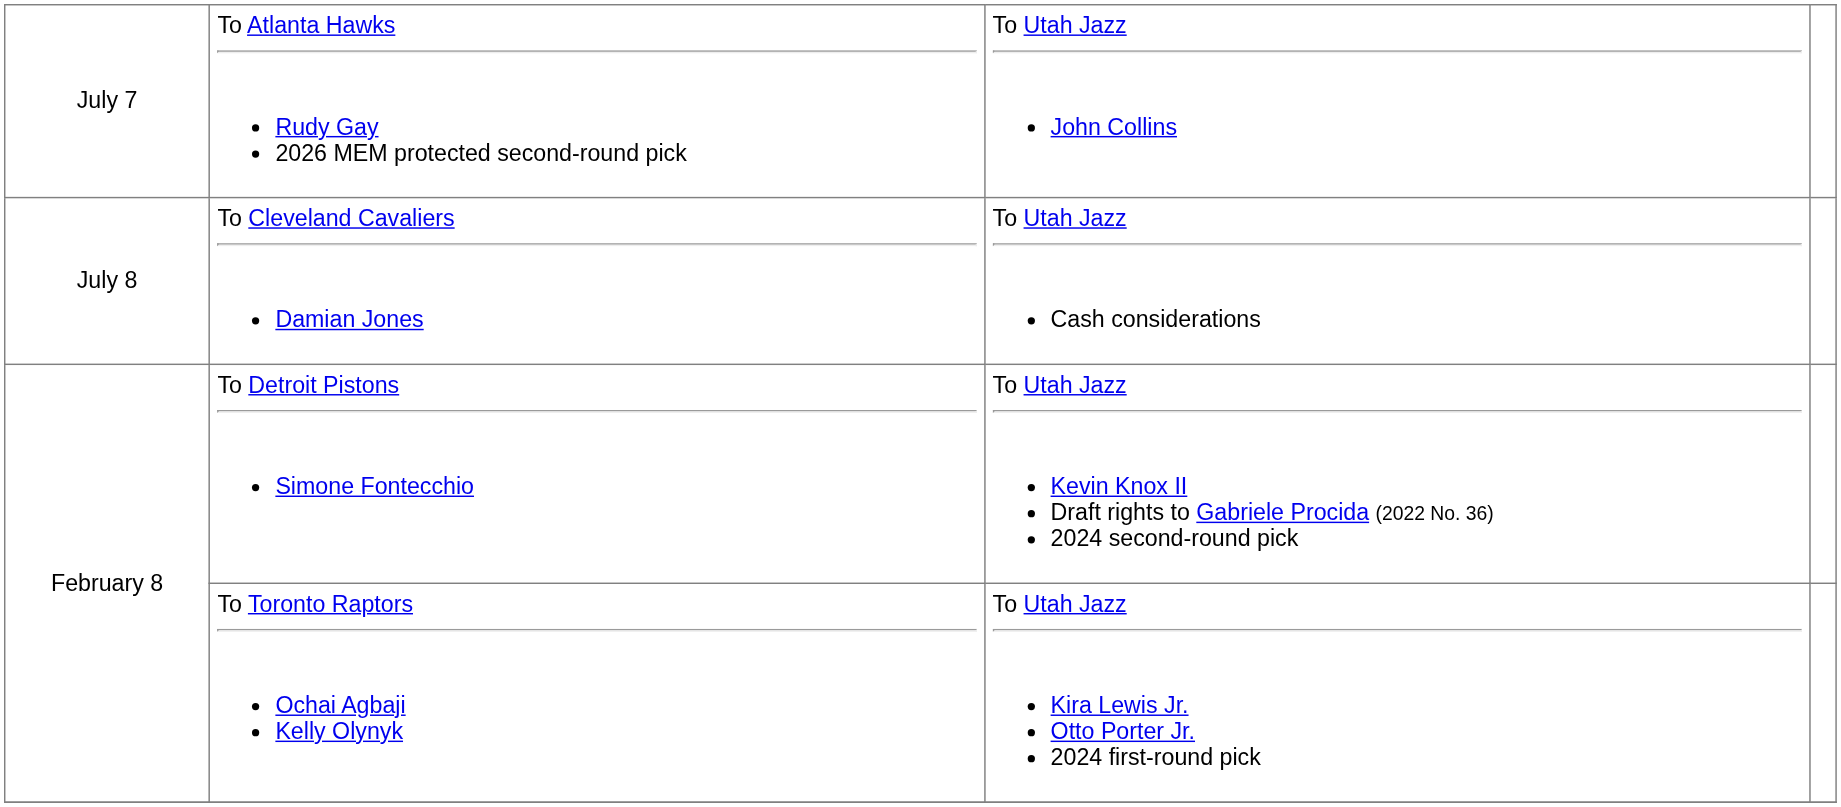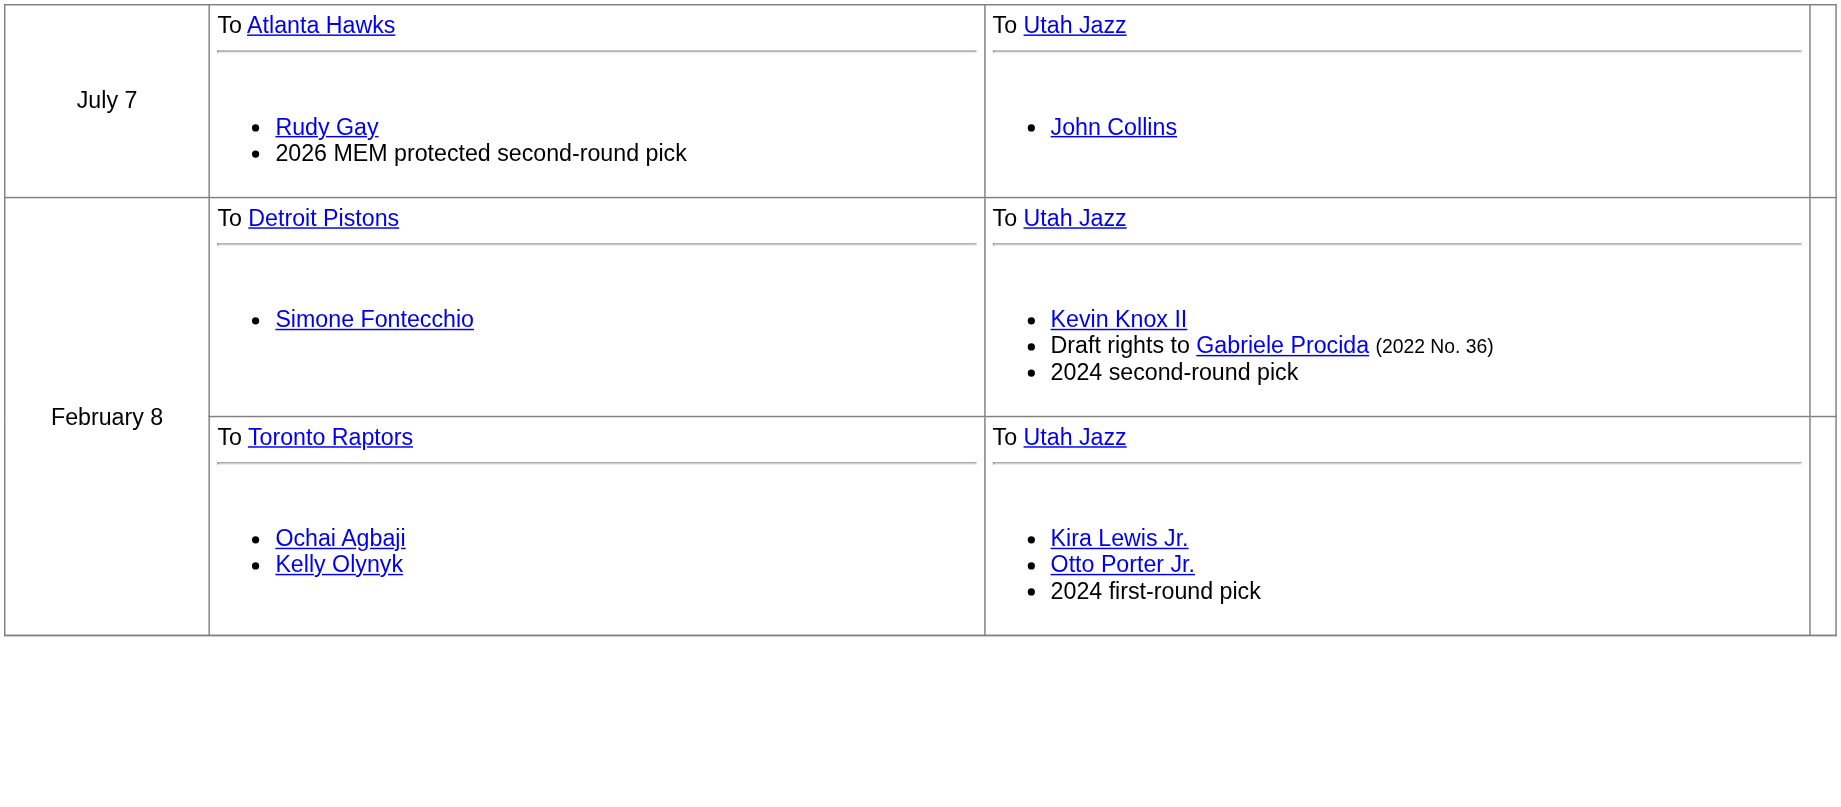- row: July 8 | To Cleveland Cavaliers Damian Jones | To Utah Jazz Cash considerations
